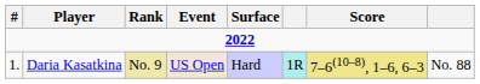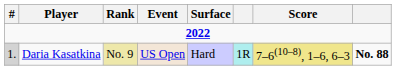Daria Kasatkina | #: no background -> lightgrey background
Daria Kasatkina | column 8: normal -> bold
